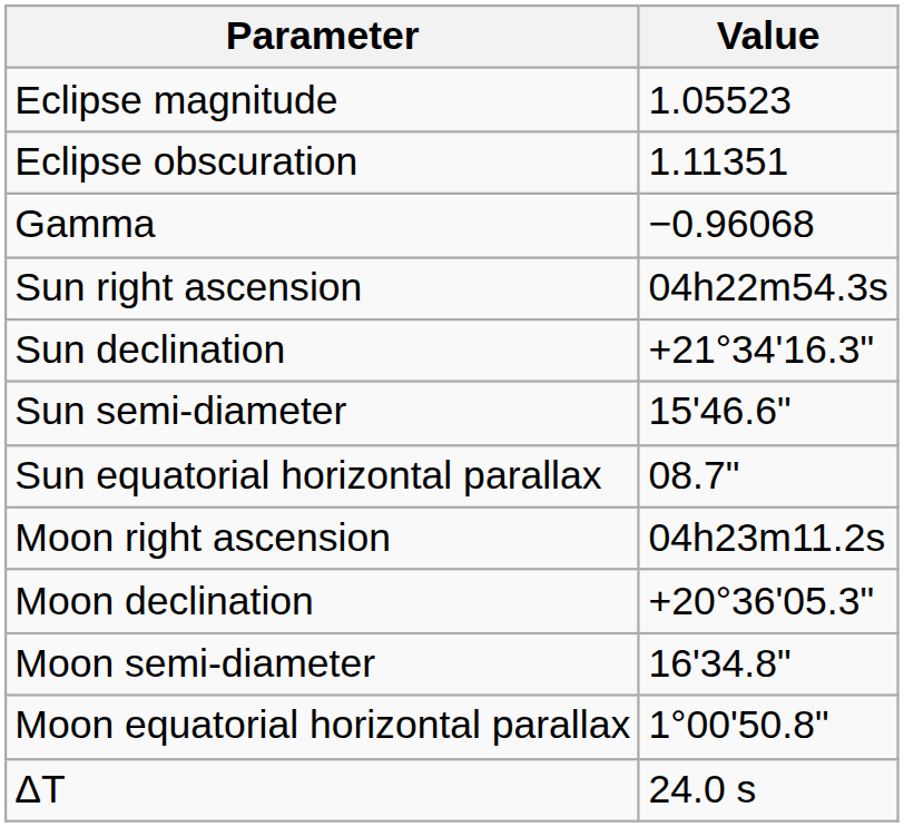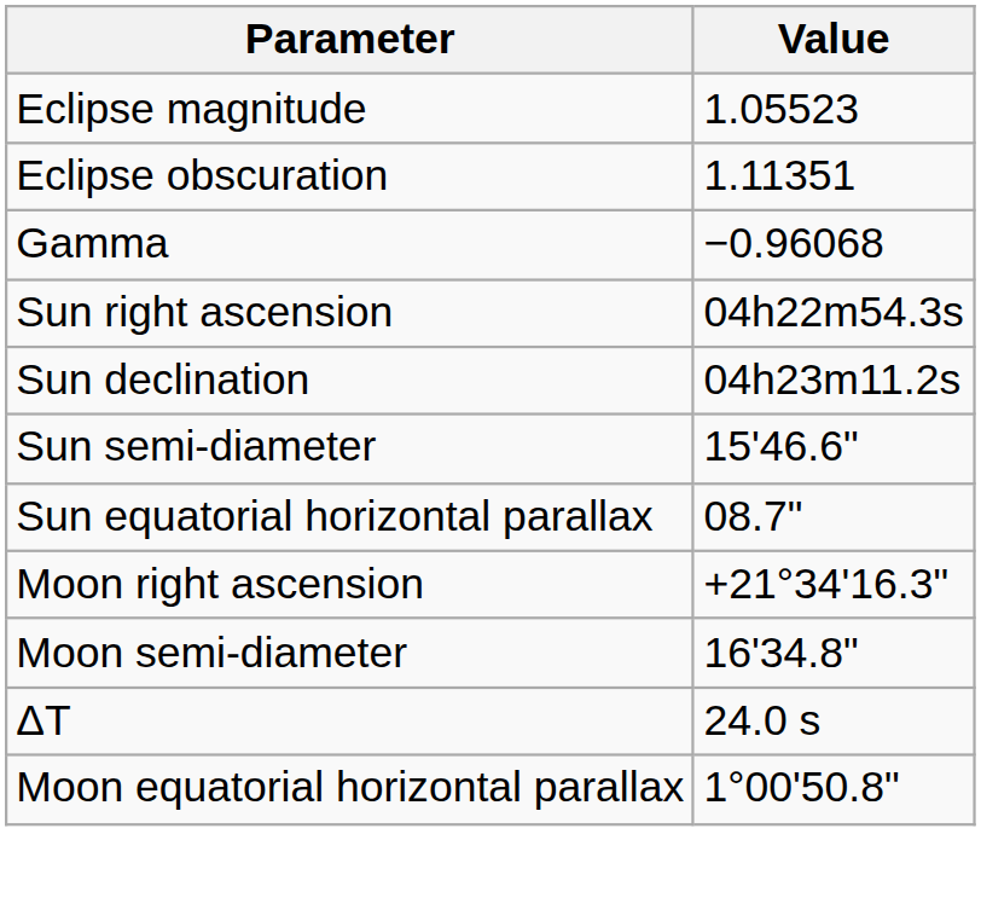Sun declination | Value: +21°34'16.3" -> 04h23m11.2s
Moon right ascension | Value: 04h23m11.2s -> +21°34'16.3"
- row: Moon declination | +20°36'05.3"
rows swapped: Moon equatorial horizontal parallax <-> ΔT
